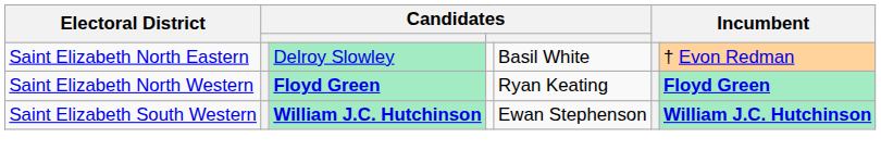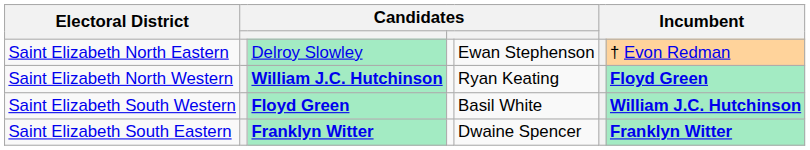Saint Elizabeth North Eastern | column 5: Basil White -> Ewan Stephenson
Saint Elizabeth North Western | column 3: Floyd Green -> William J.C. Hutchinson
Saint Elizabeth South Western | column 3: William J.C. Hutchinson -> Floyd Green
Saint Elizabeth South Western | column 5: Ewan Stephenson -> Basil White
+ row: Saint Elizabeth South Eastern | Franklyn Witter | Dwaine Spencer | Franklyn Witter
